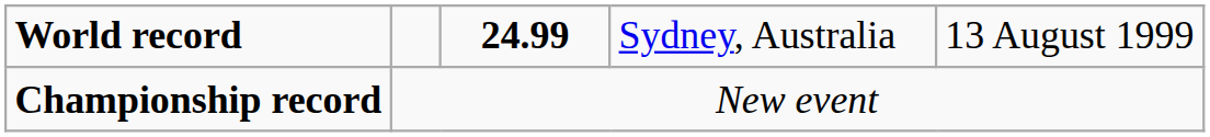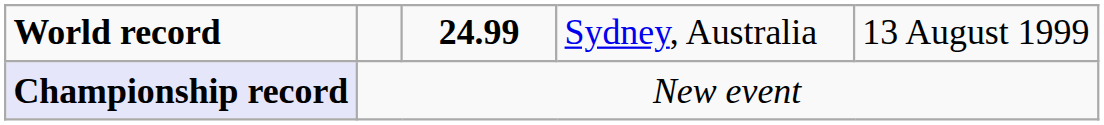Championship record | column 1: no background -> lavender background
